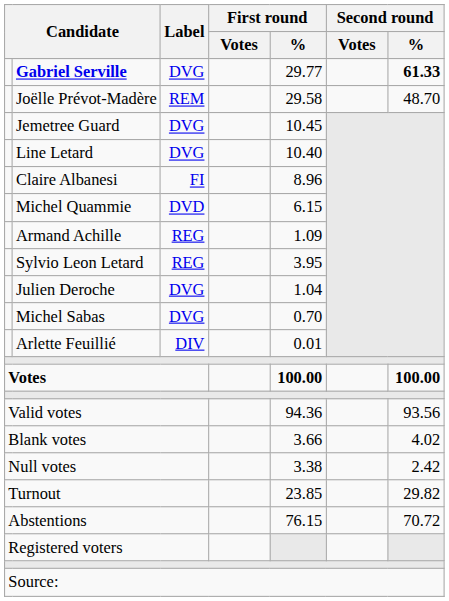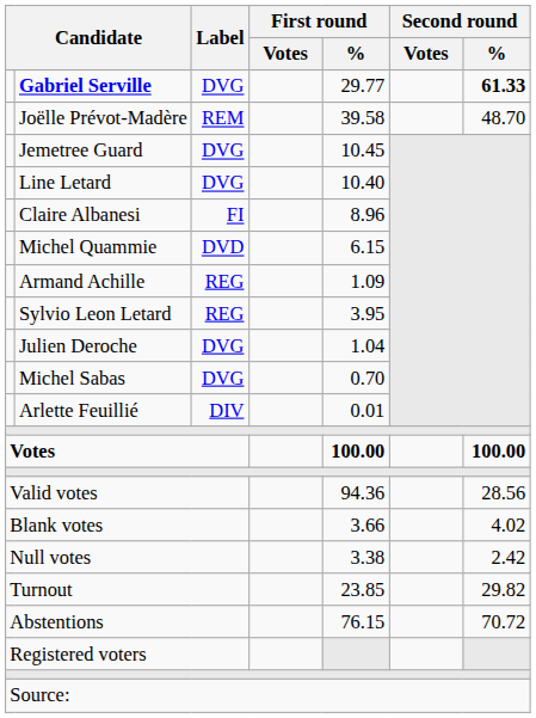Joëlle Prévot-Madère | First round / %: 29.58 -> 39.58
Valid votes | Second round / %: 93.56 -> 28.56
